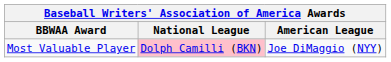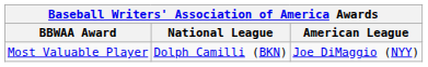Most Valuable Player | National League: pink background -> no background
